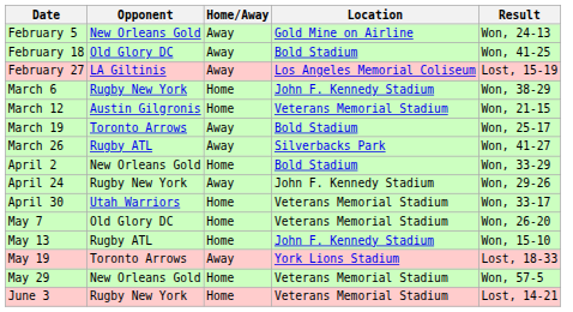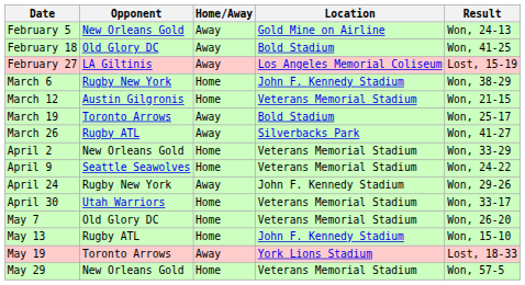April 2 | Location: Bold Stadium -> Veterans Memorial Stadium
+ row: April 9 | Seattle Seawolves | Home | Veterans Memorial Stadium | Won, 24-22
- row: June 3 | Rugby New York | Home | Veterans Memorial Stadium | Lost, 14-21
